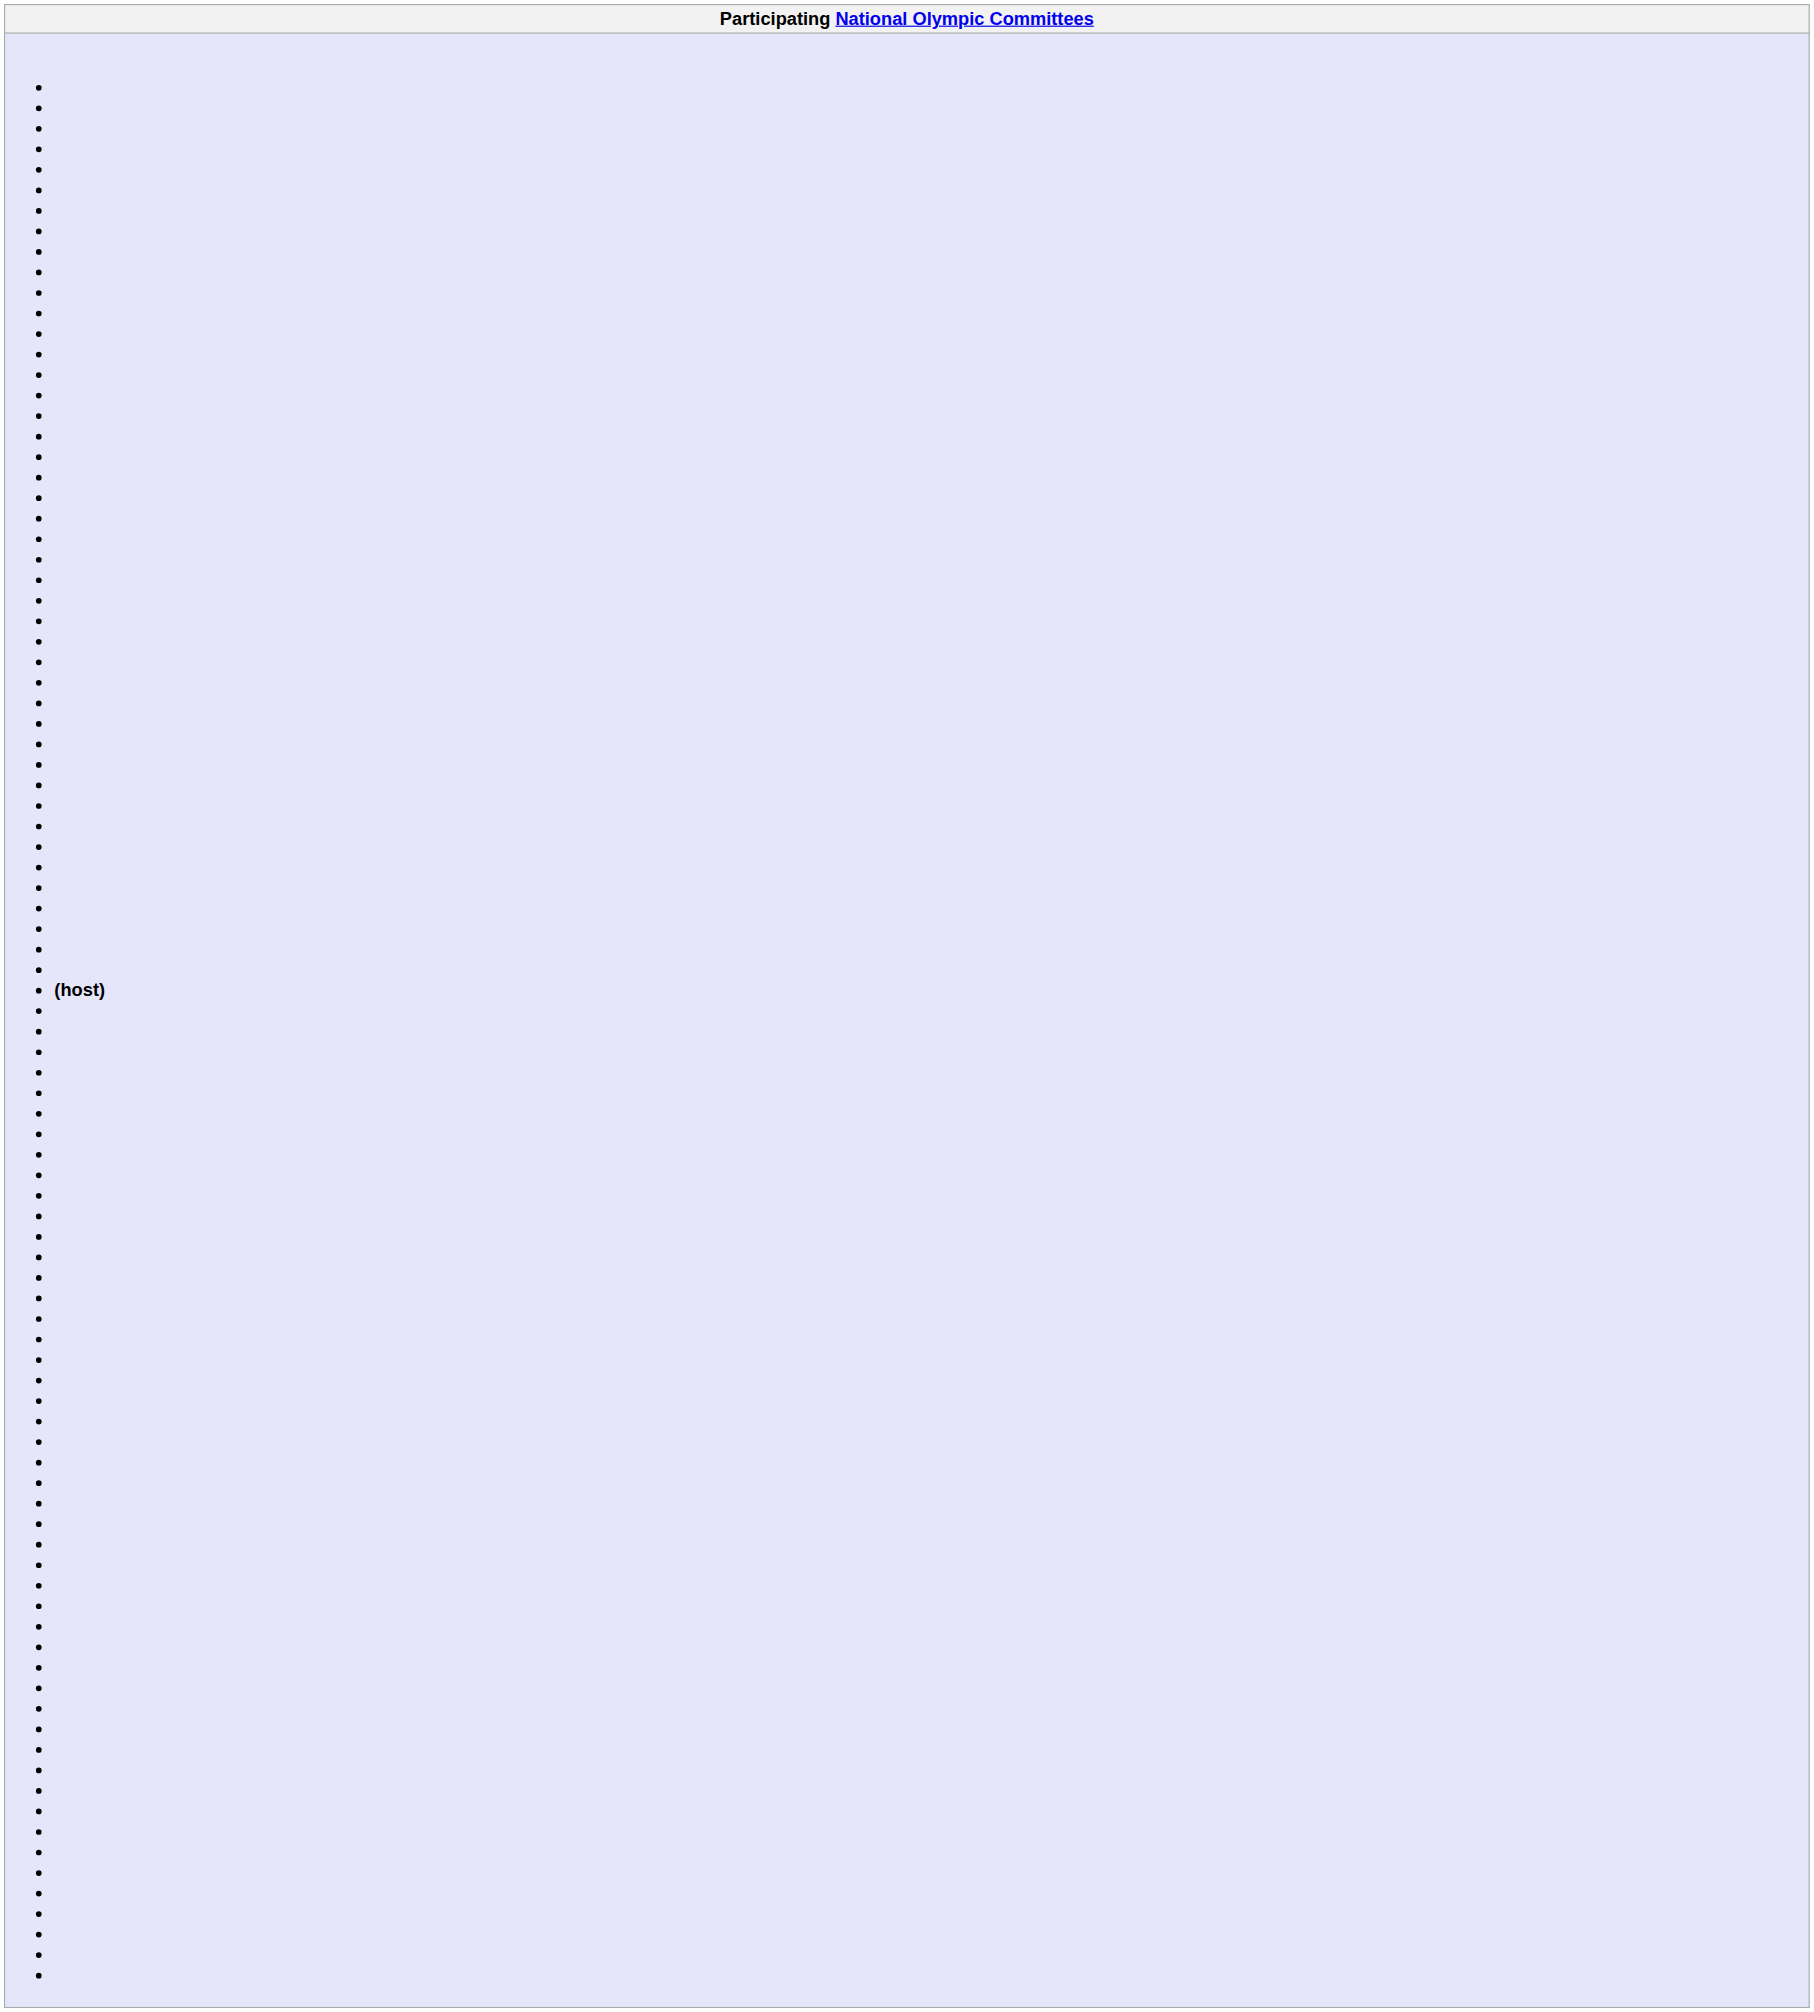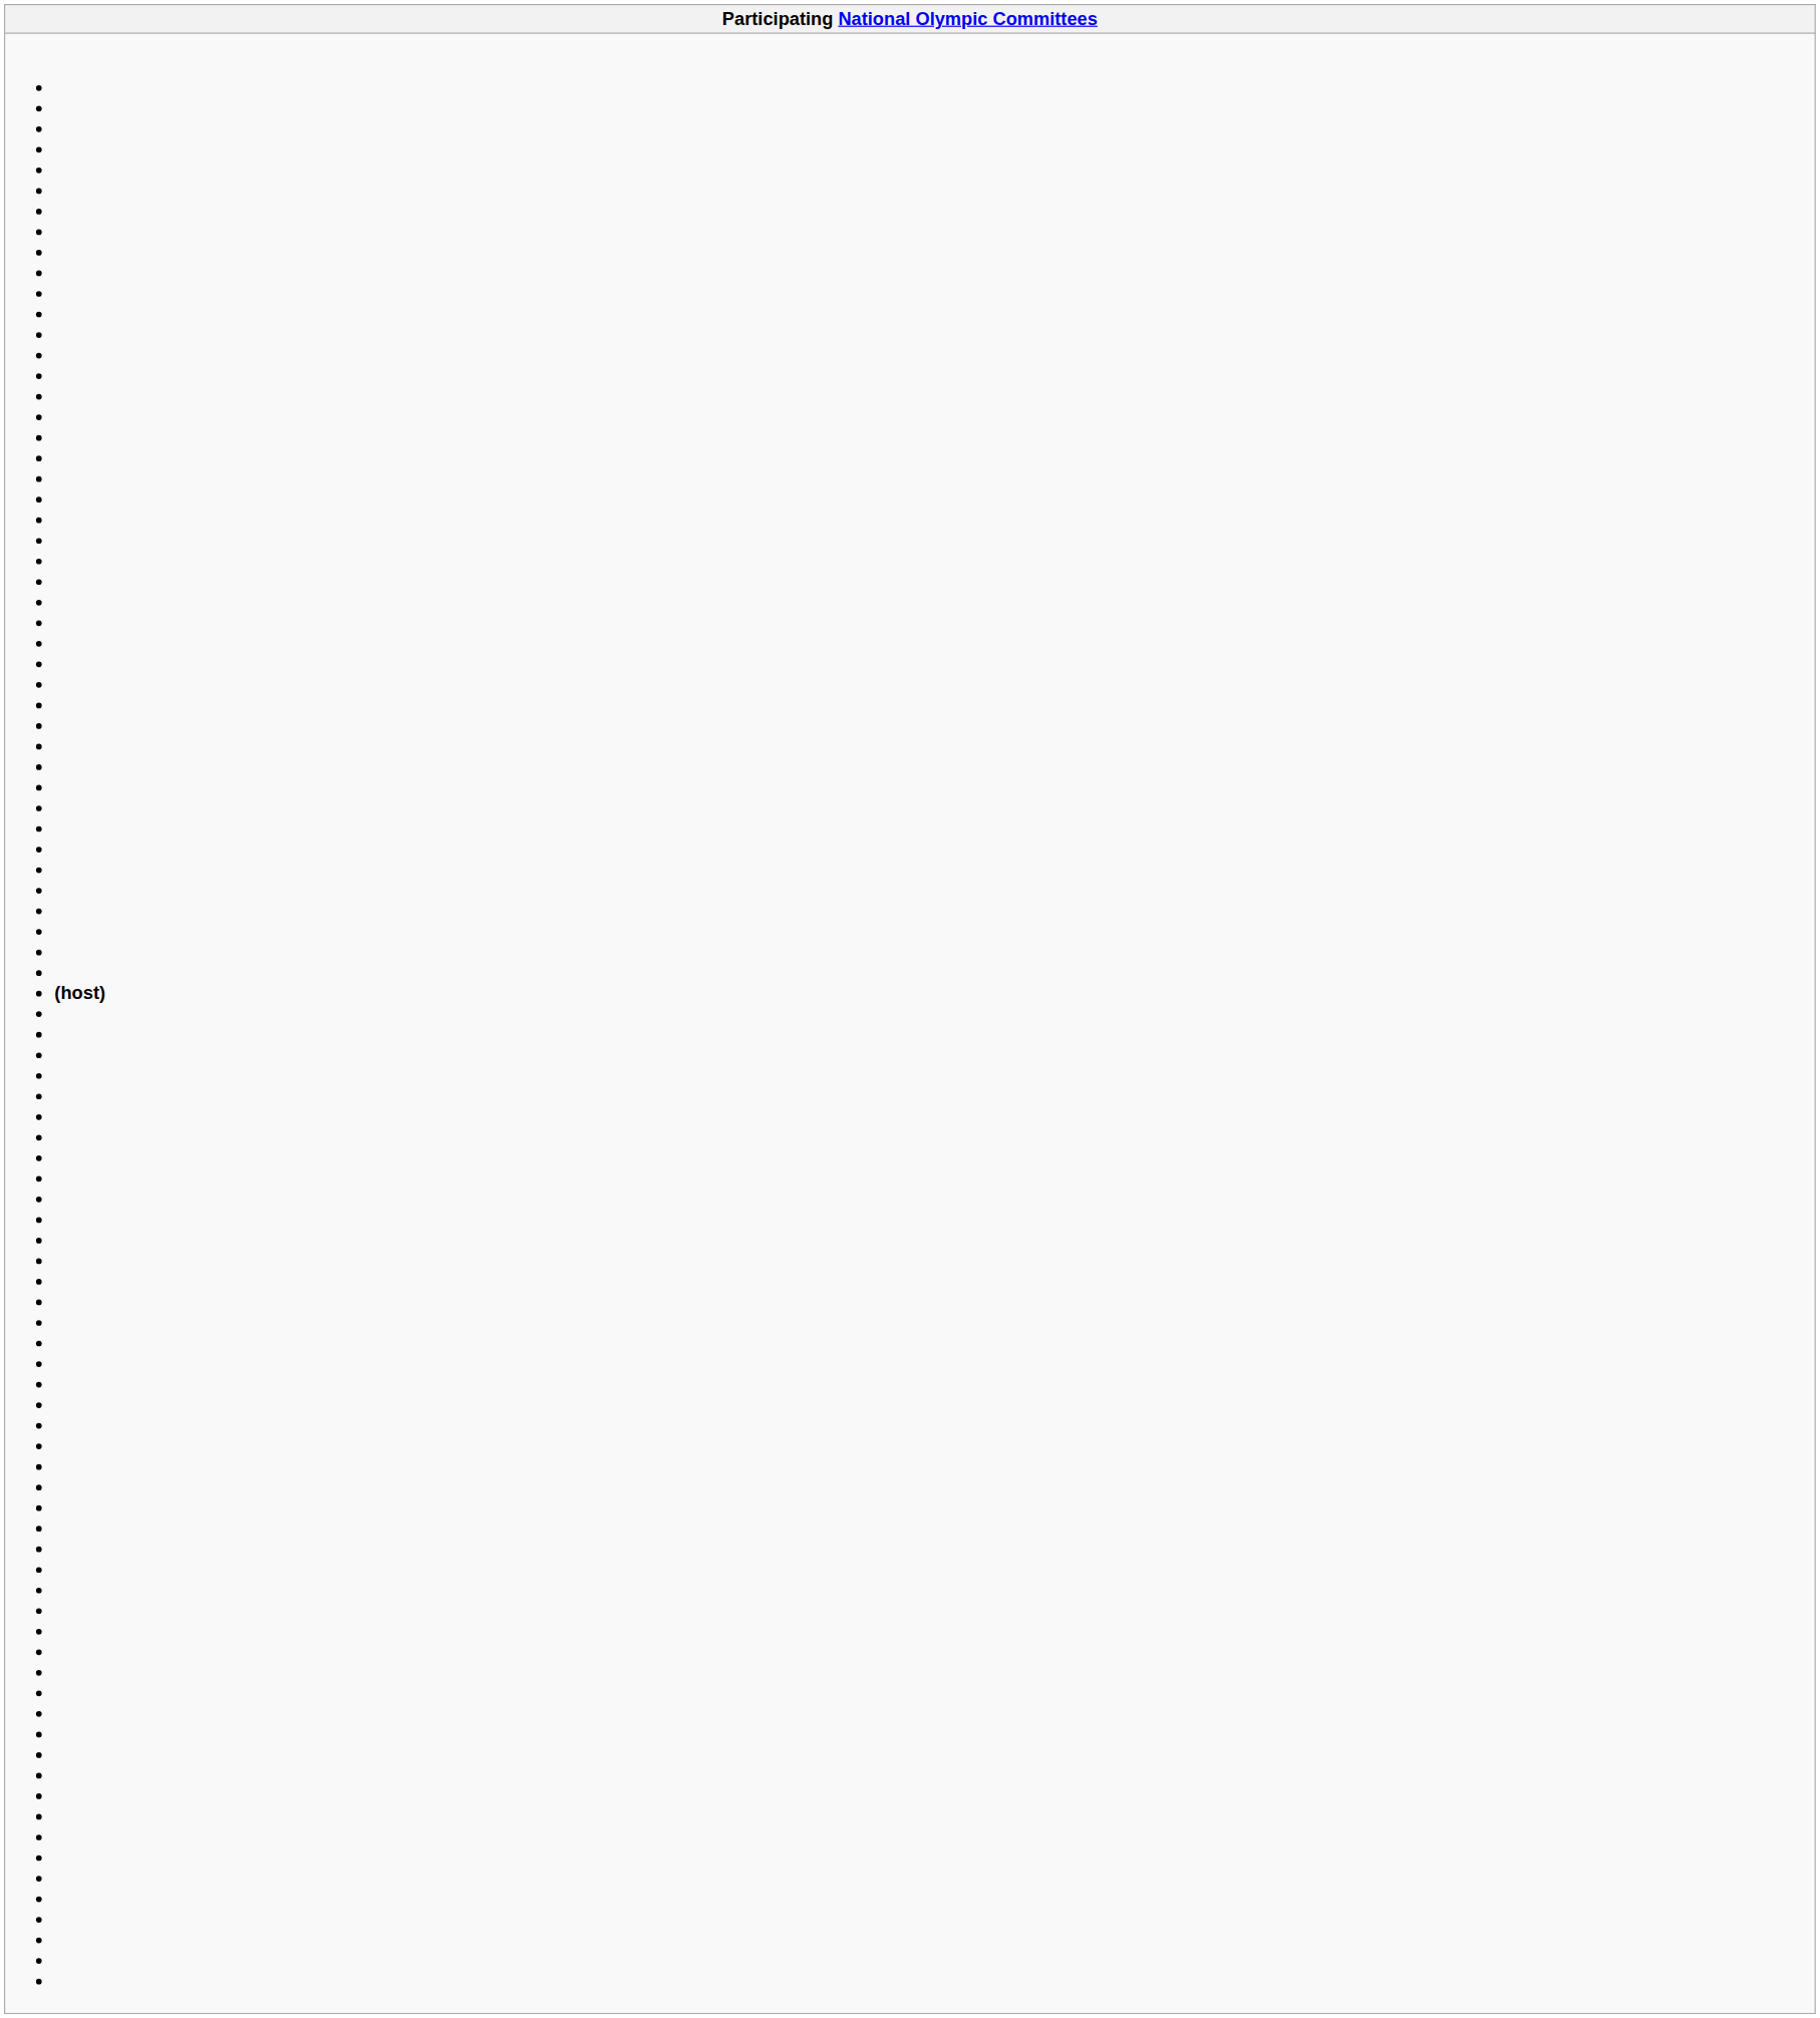row 2 | column 1: lavender background -> no background
